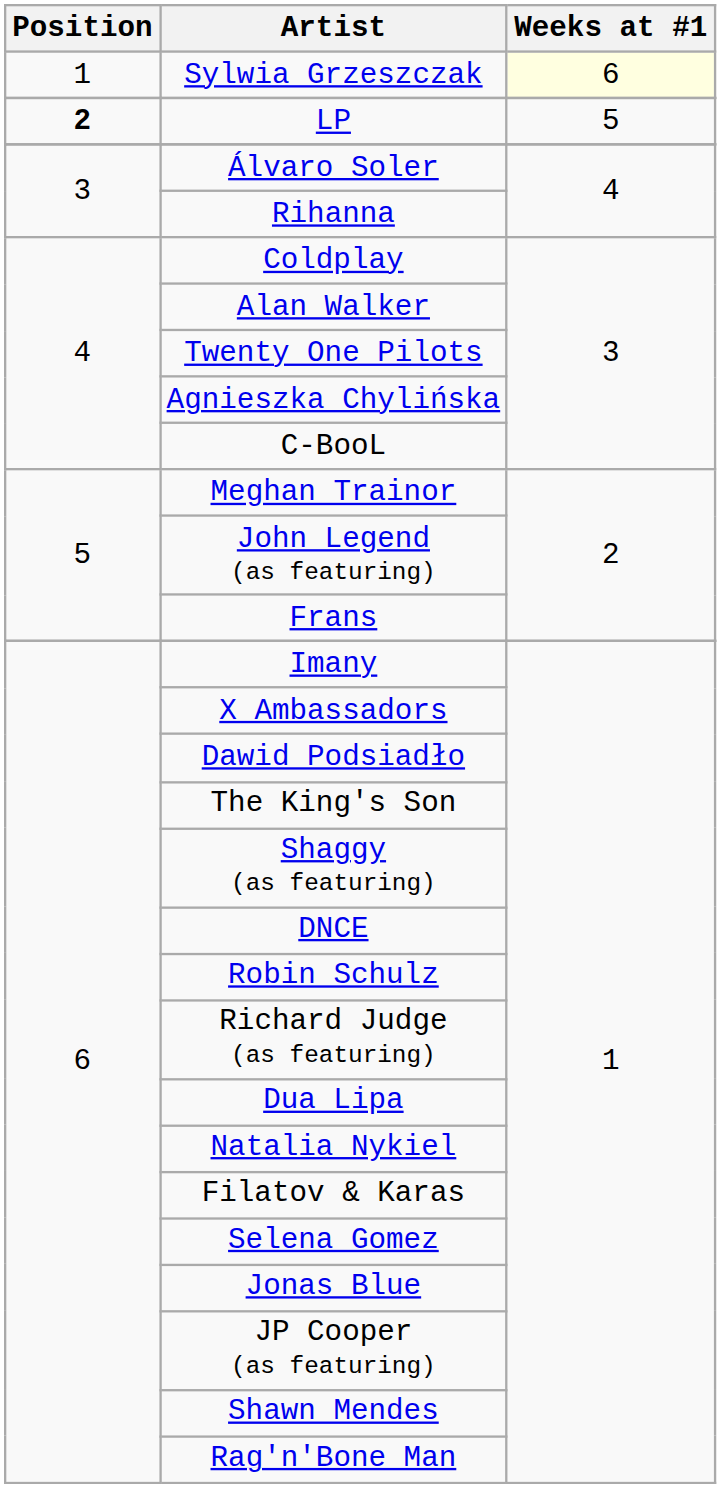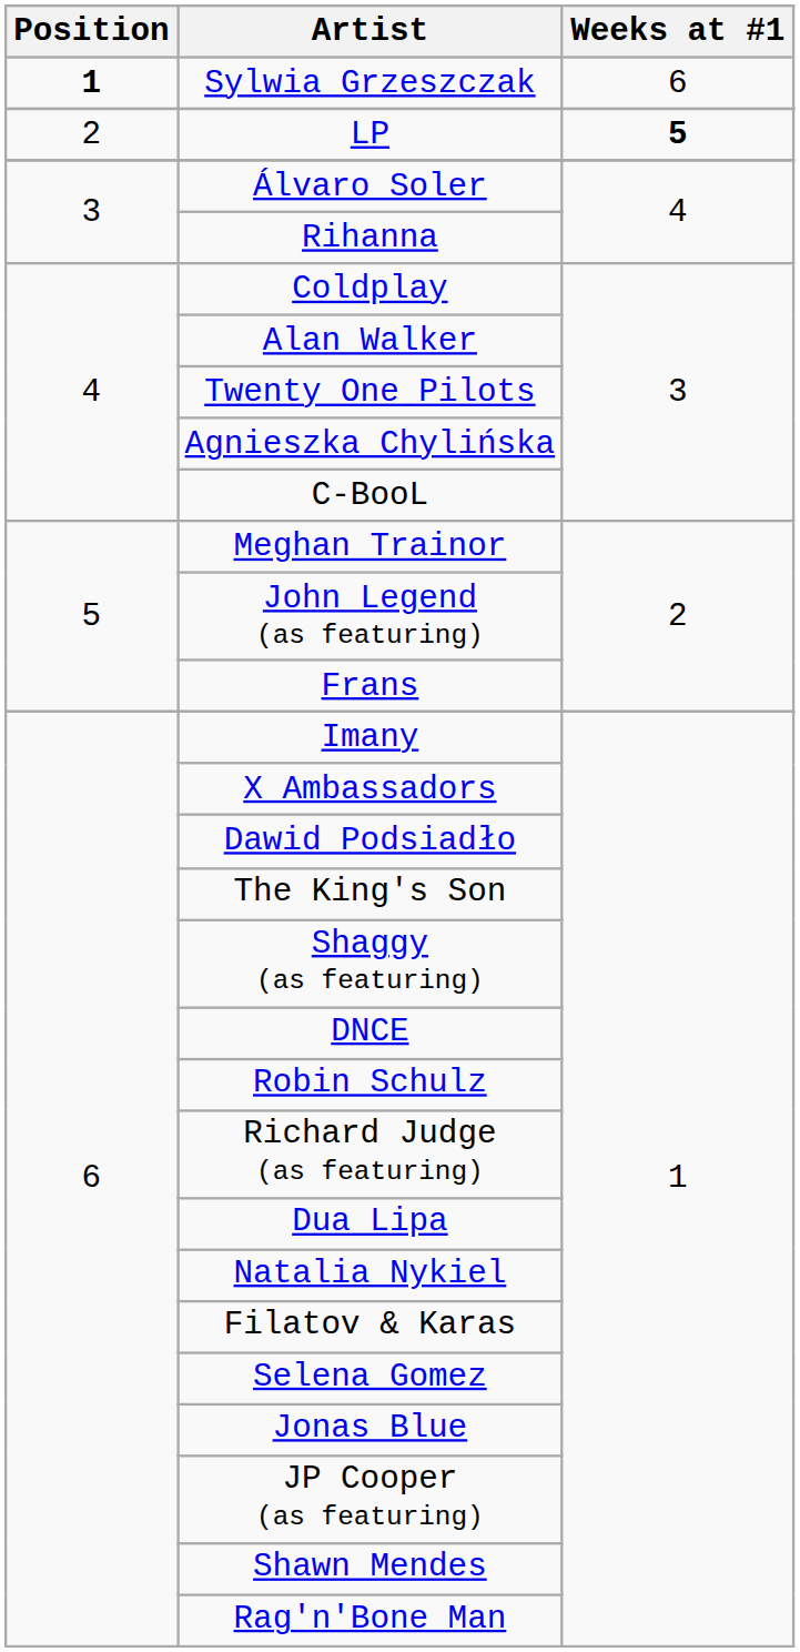Sylwia Grzeszczak | Position: normal -> bold
Sylwia Grzeszczak | Weeks at #1: lightyellow background -> no background
LP | Position: bold -> normal
LP | Weeks at #1: normal -> bold
